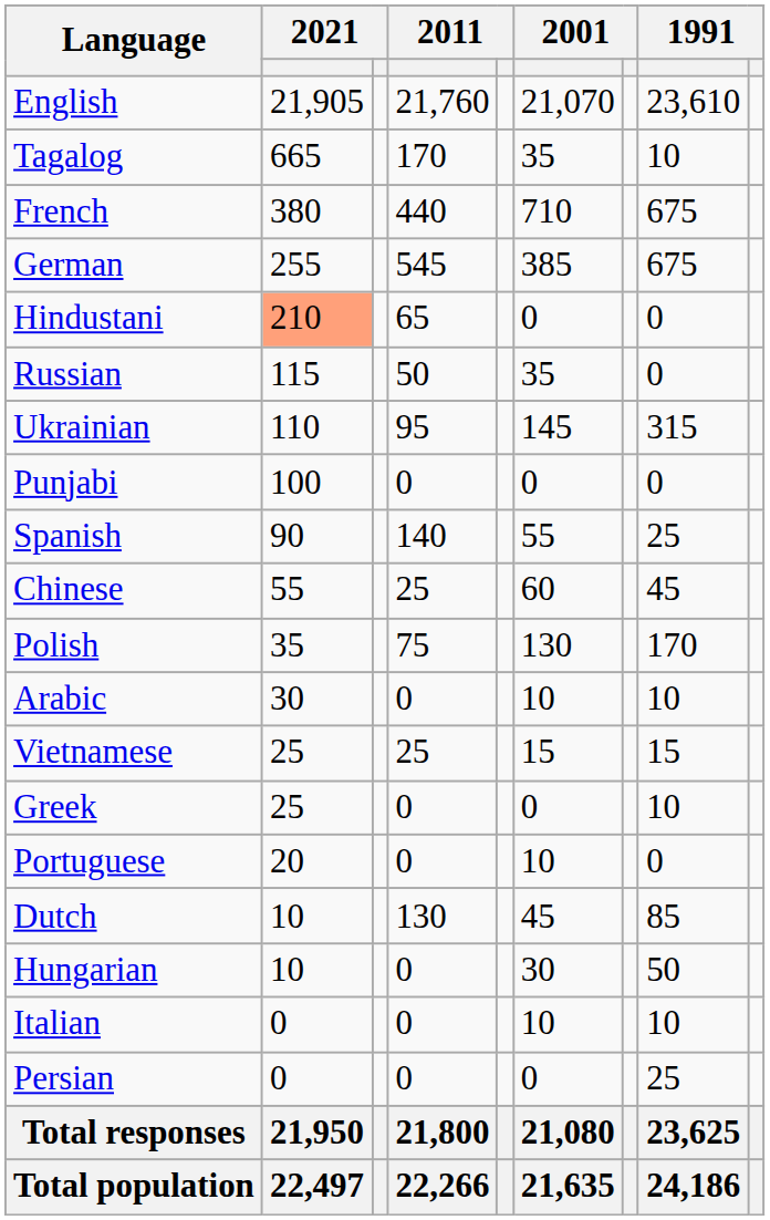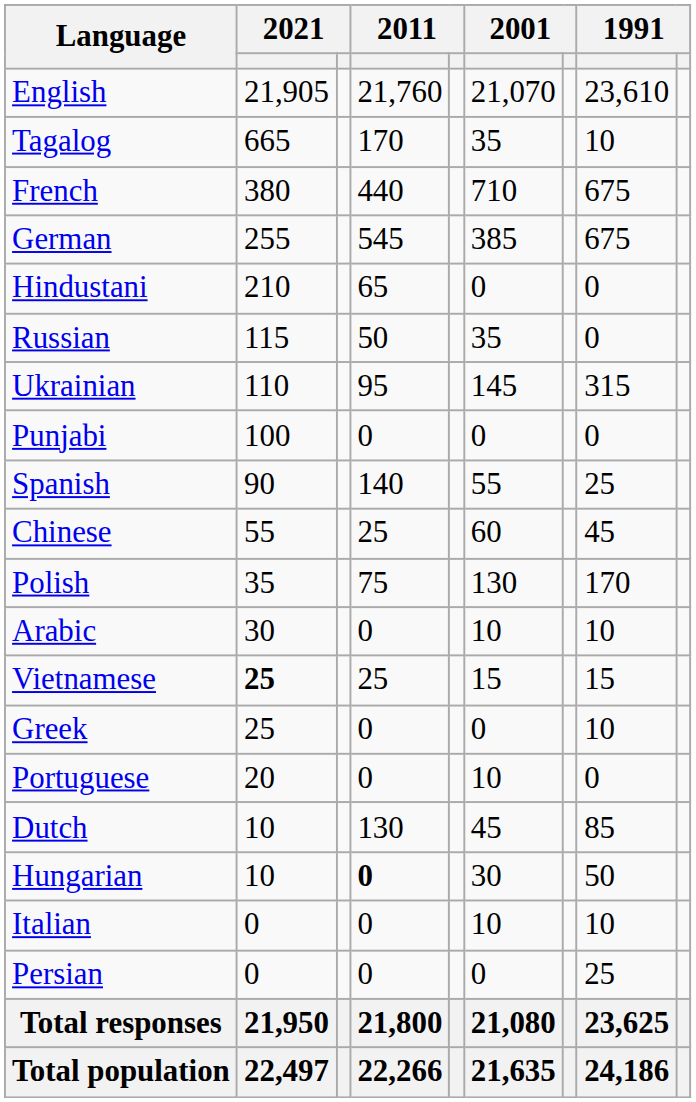Hindustani | column 2: lightsalmon background -> no background
Vietnamese | column 2: normal -> bold
Hungarian | column 4: normal -> bold
